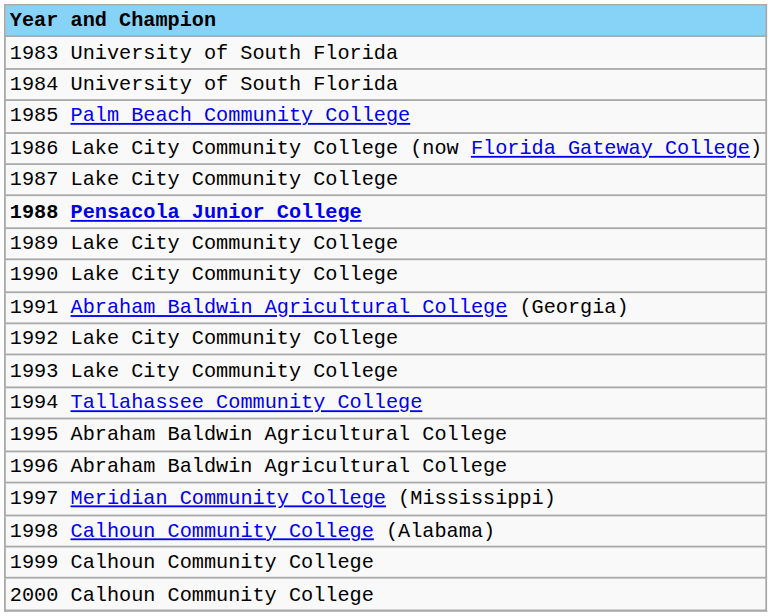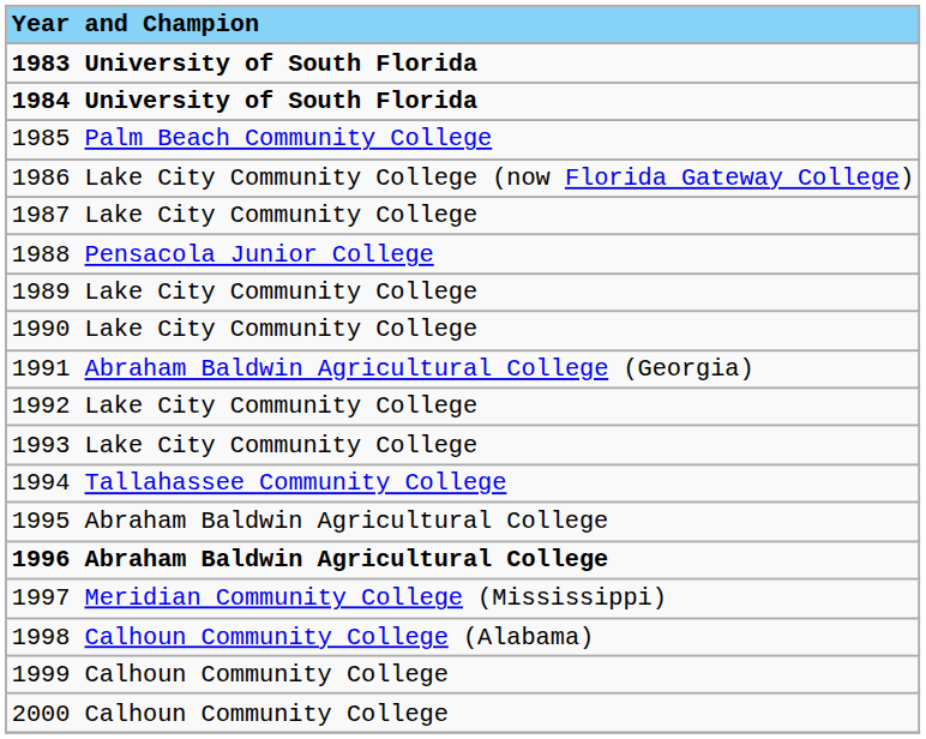row 2 | column 1: normal -> bold
row 3 | column 1: normal -> bold
row 7 | column 1: bold -> normal
row 15 | column 1: normal -> bold
